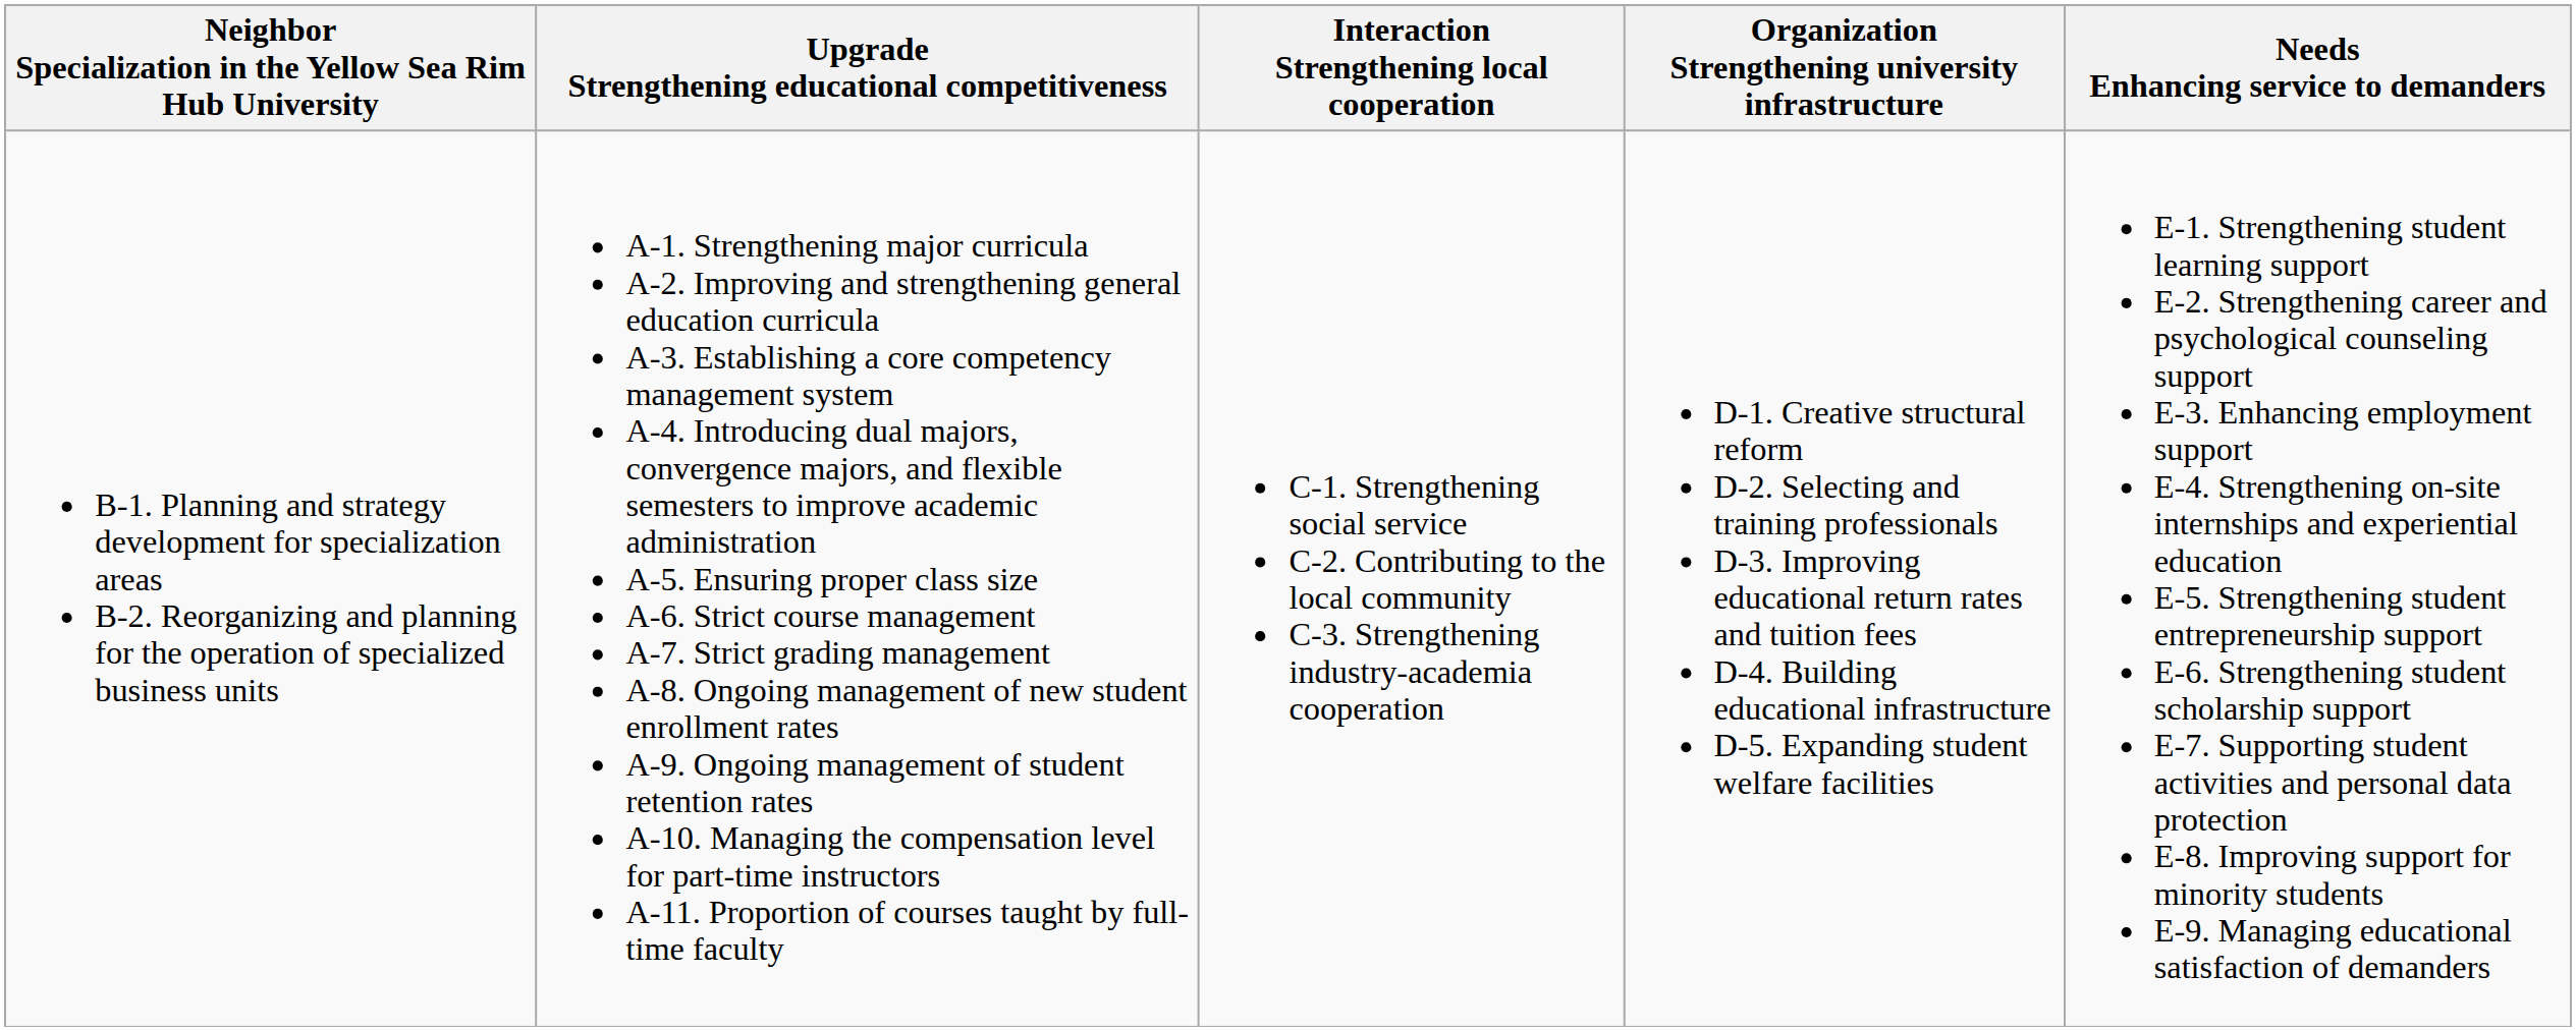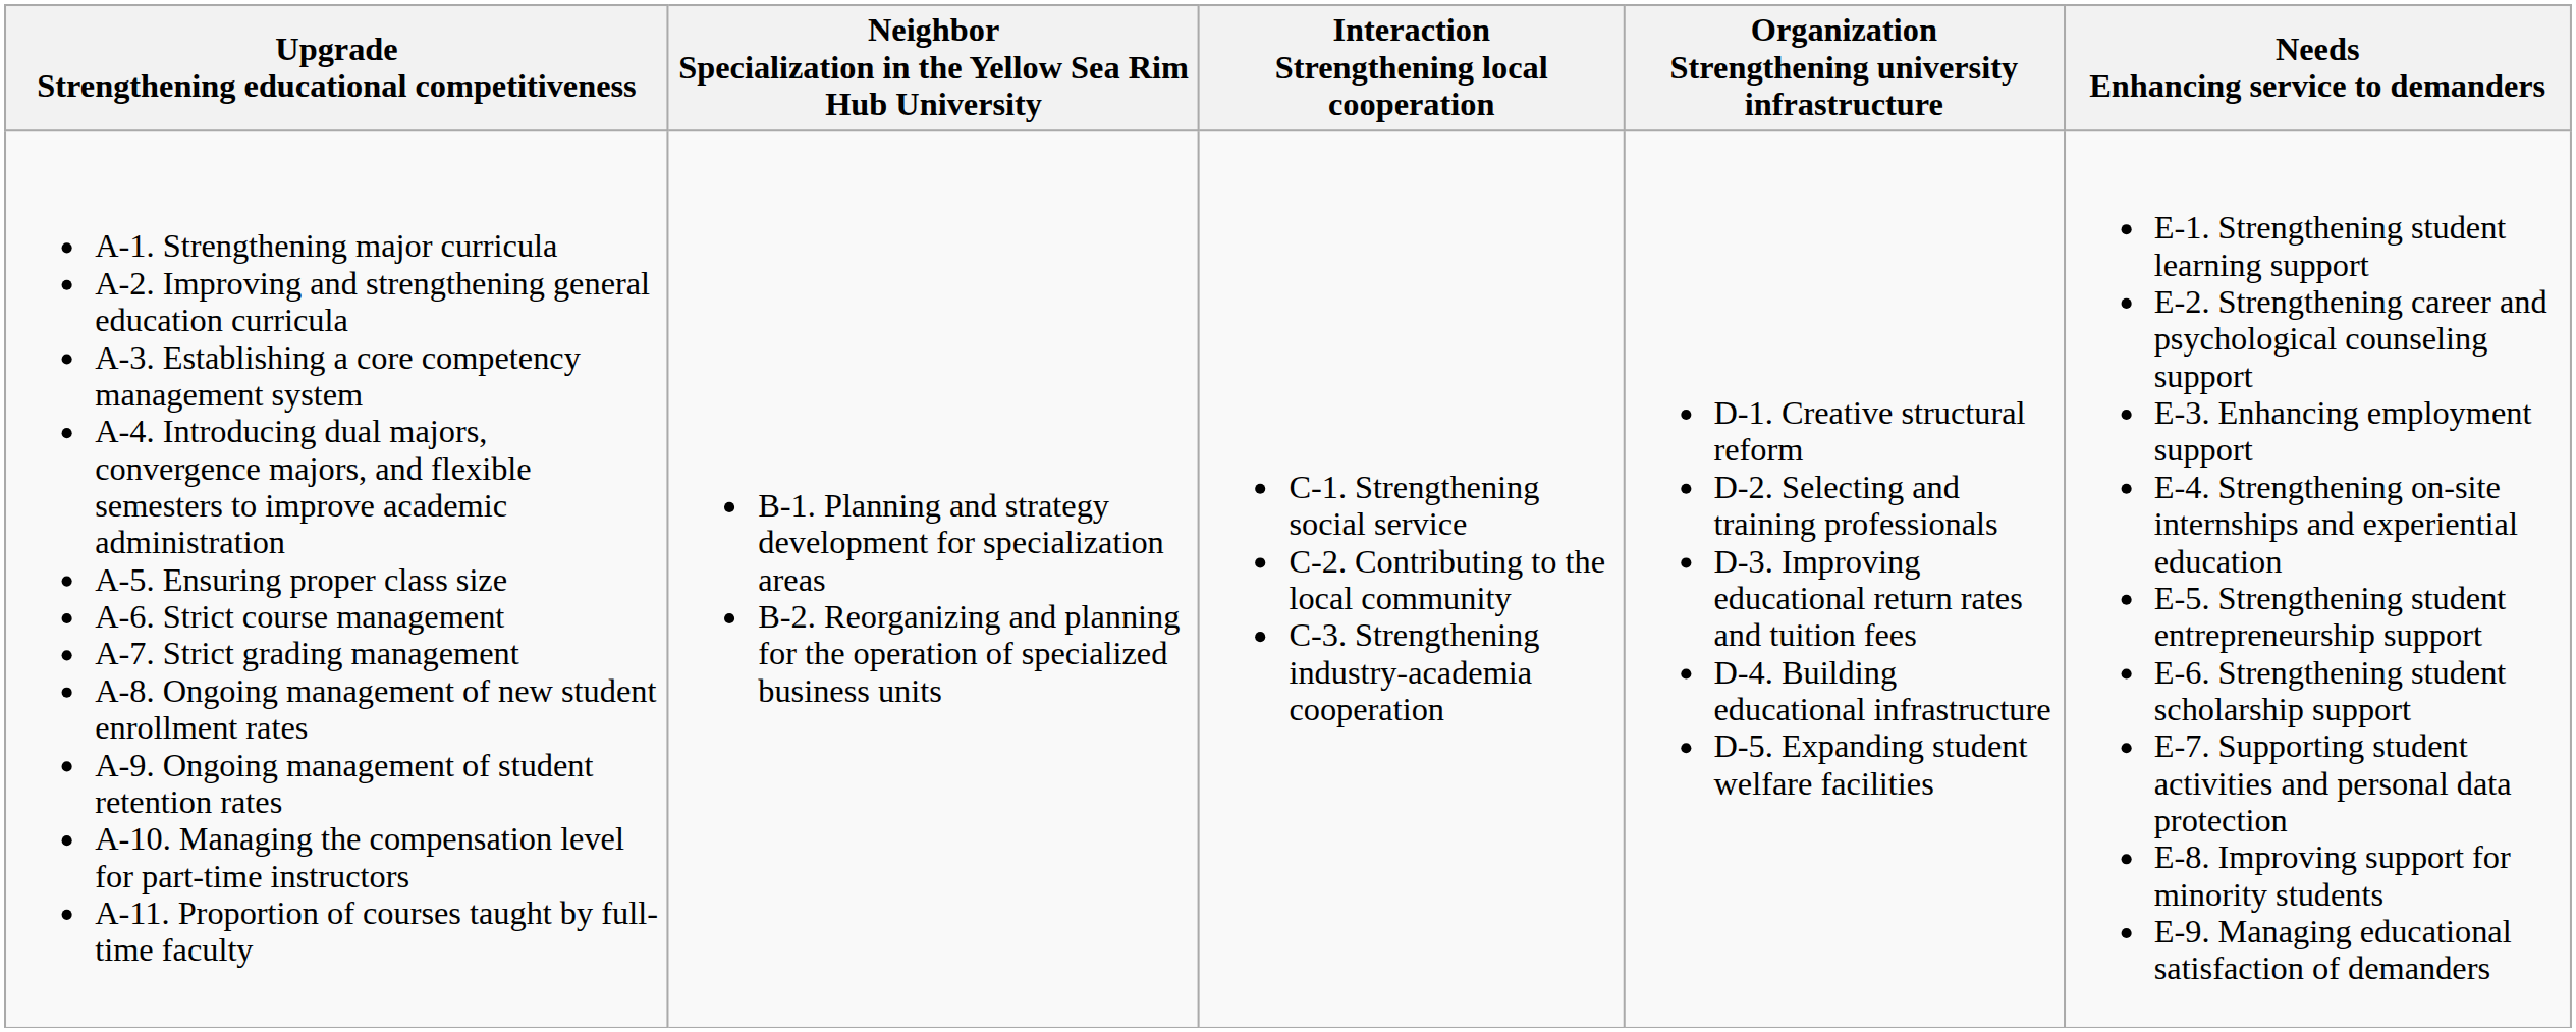columns swapped: Upgrade Strengthening educational competitiveness <-> Neighbor Specialization in the Yellow Sea Rim Hub University
